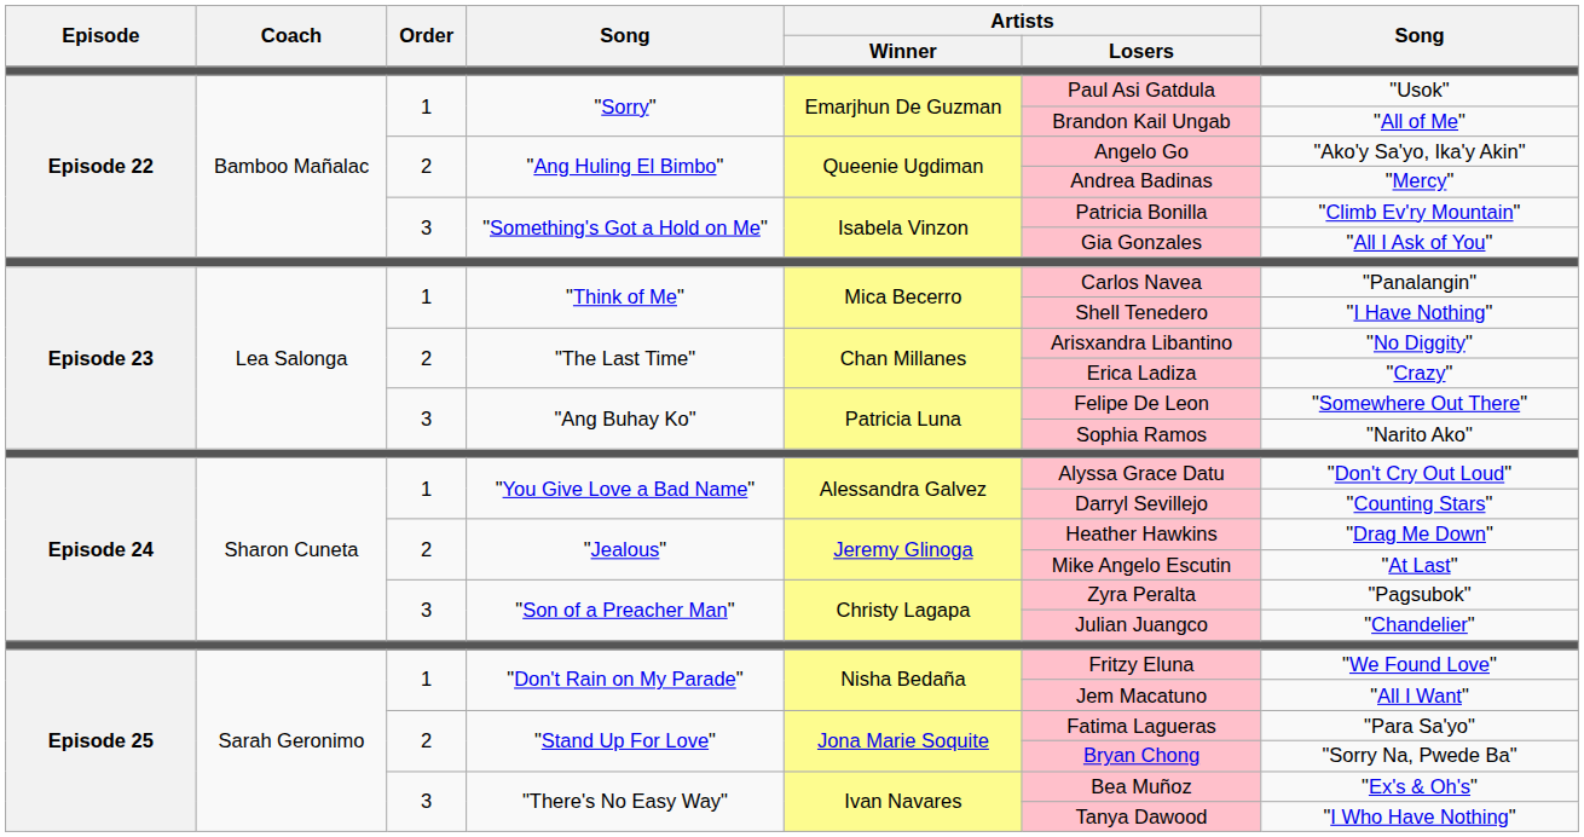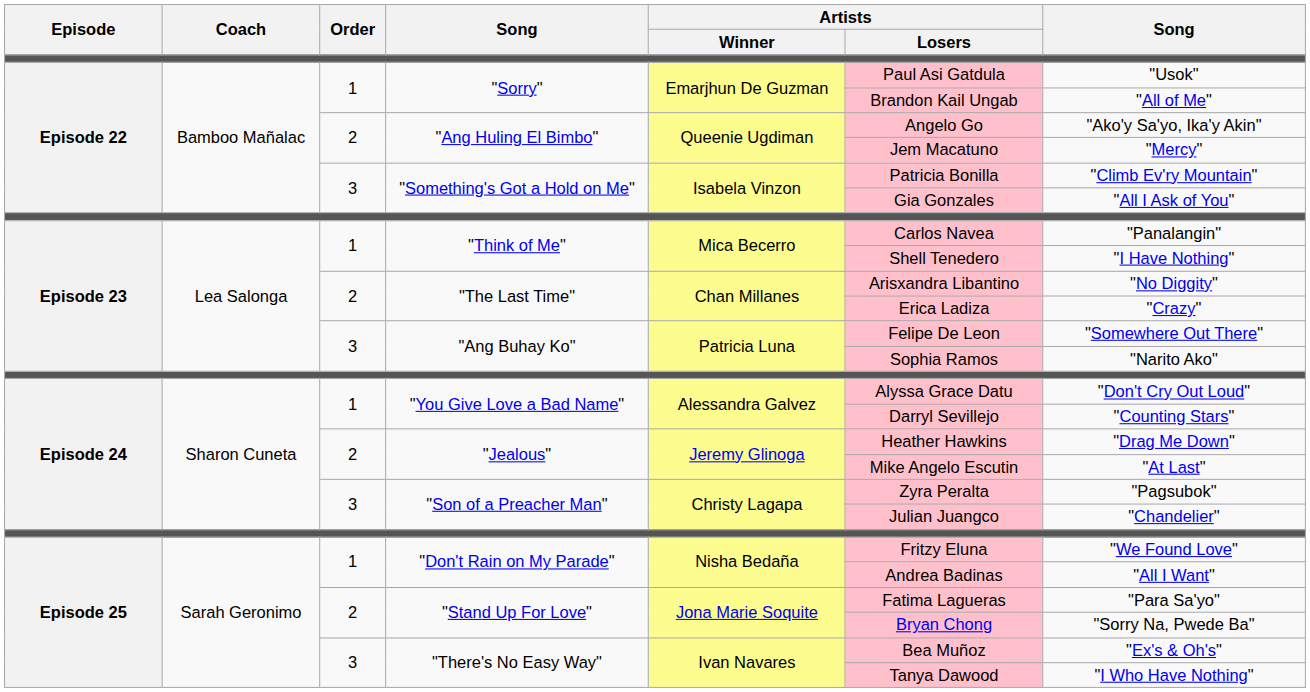row 7 | Artists / Losers: Andrea Badinas -> Jem Macatuno
row 26 | Artists / Losers: Jem Macatuno -> Andrea Badinas
